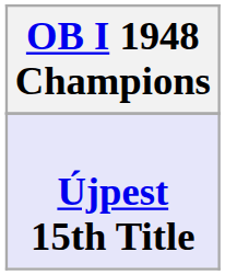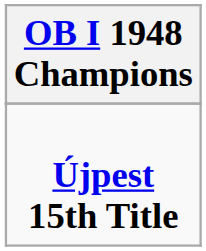row 2 | column 1: lavender background -> no background
